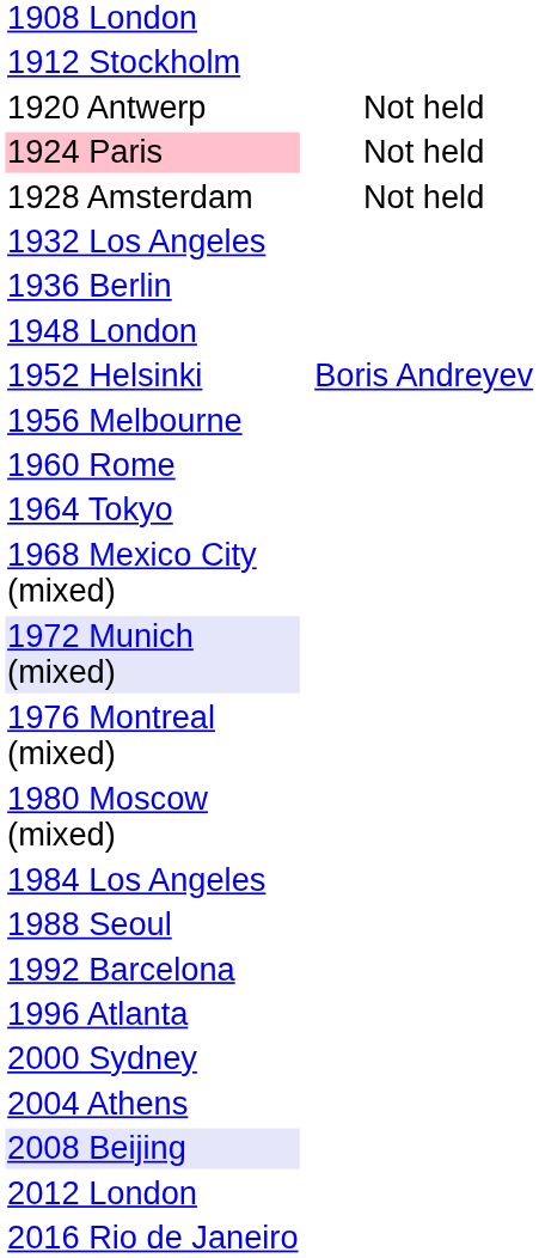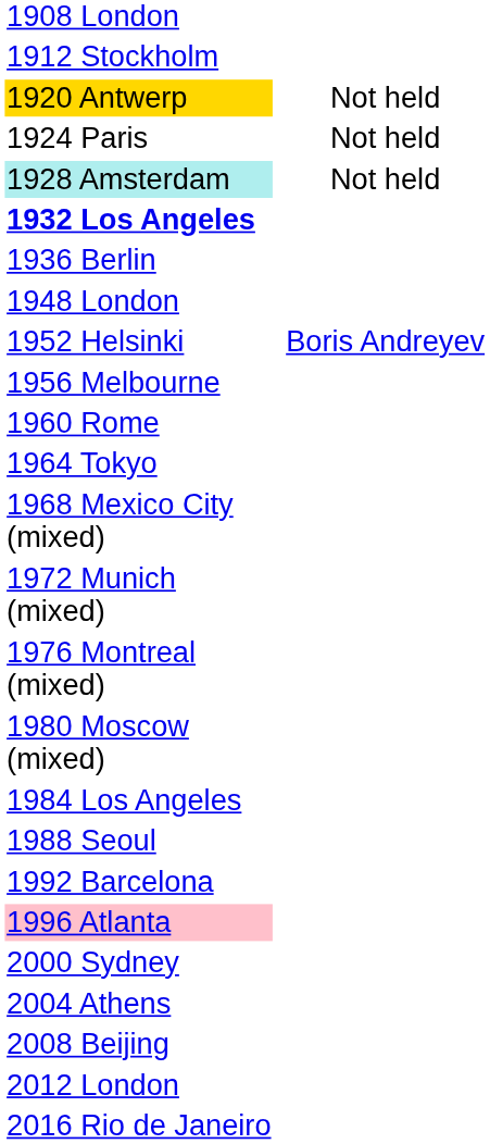1920 Antwerp | column 1: no background -> gold background
1924 Paris | column 1: pink background -> no background
1928 Amsterdam | column 1: no background -> paleturquoise background
1932 Los Angeles | column 1: normal -> bold
1972 Munich (mixed) | column 1: lavender background -> no background
1996 Atlanta | column 1: no background -> pink background
2008 Beijing | column 1: lavender background -> no background
